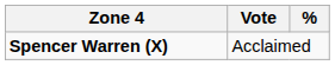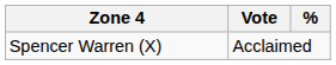Spencer Warren (X) | Zone 4: bold -> normal
